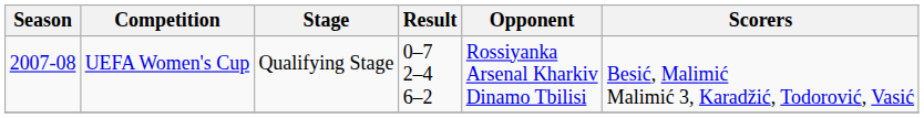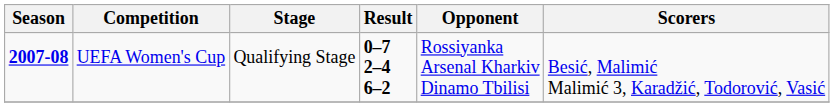UEFA Women's Cup | Season: normal -> bold
UEFA Women's Cup | Result: normal -> bold
